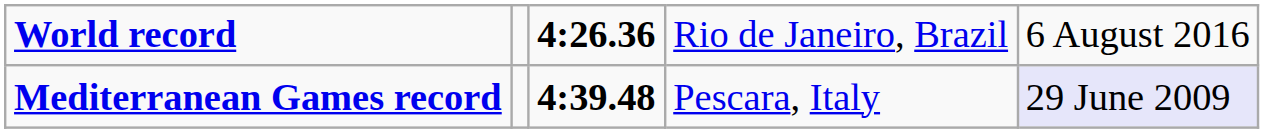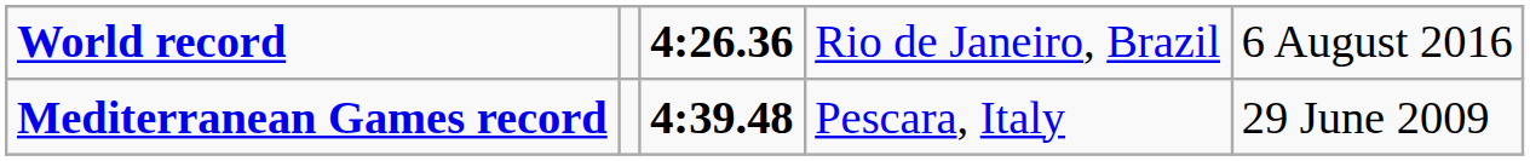Mediterranean Games record | column 5: lavender background -> no background
